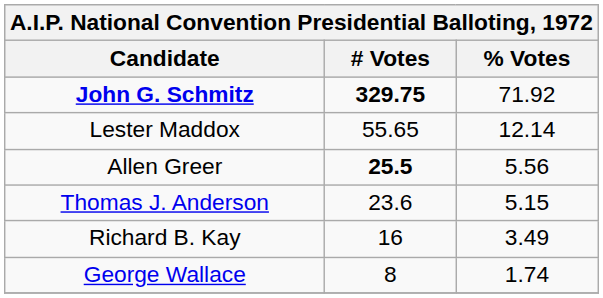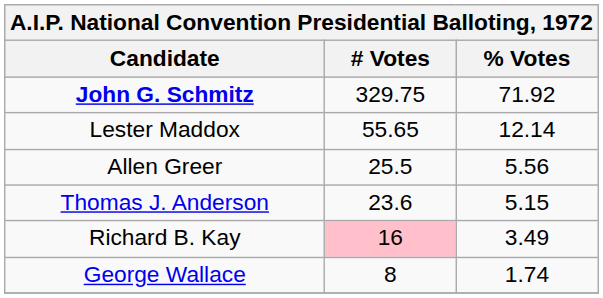John G. Schmitz | # Votes: bold -> normal
Allen Greer | # Votes: bold -> normal
Richard B. Kay | # Votes: no background -> pink background
